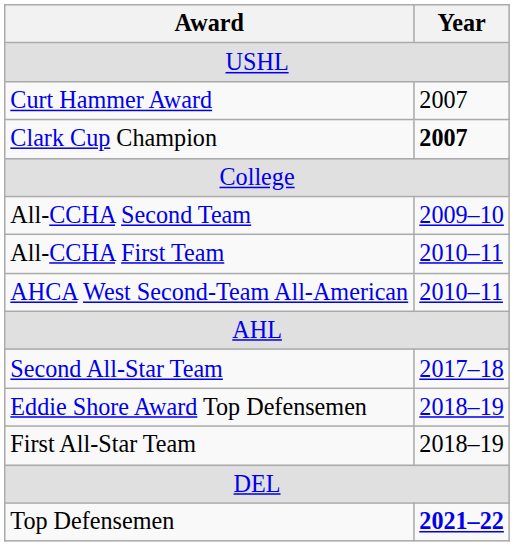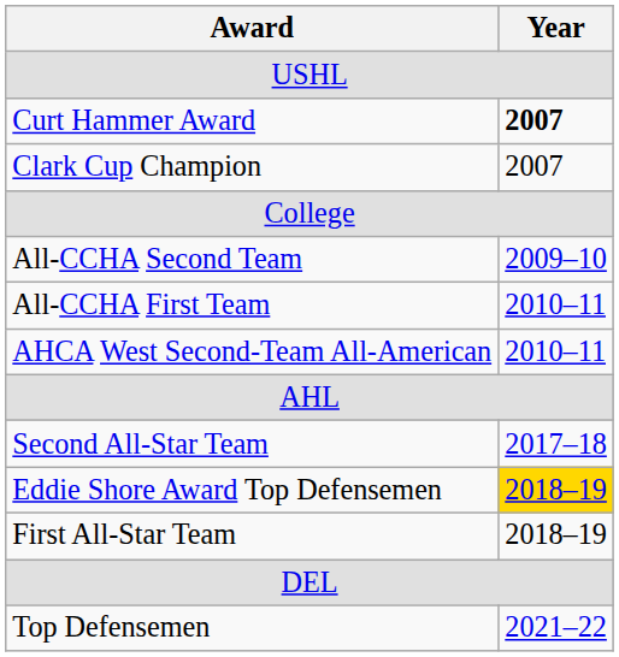Curt Hammer Award | Year: normal -> bold
Clark Cup Champion | Year: bold -> normal
Eddie Shore Award Top Defensemen | Year: no background -> gold background
Top Defensemen | Year: bold -> normal
